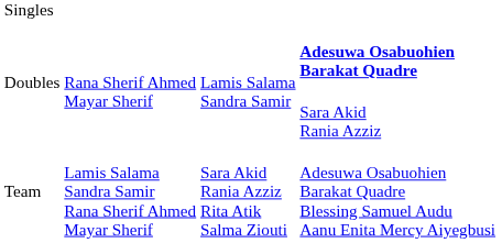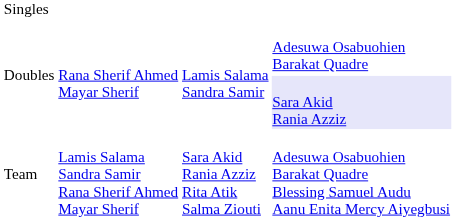Adesuwa Osabuohien Barakat Quadre | column 4: bold -> normal
Sara Akid Rania Azziz | column 4: no background -> lavender background
